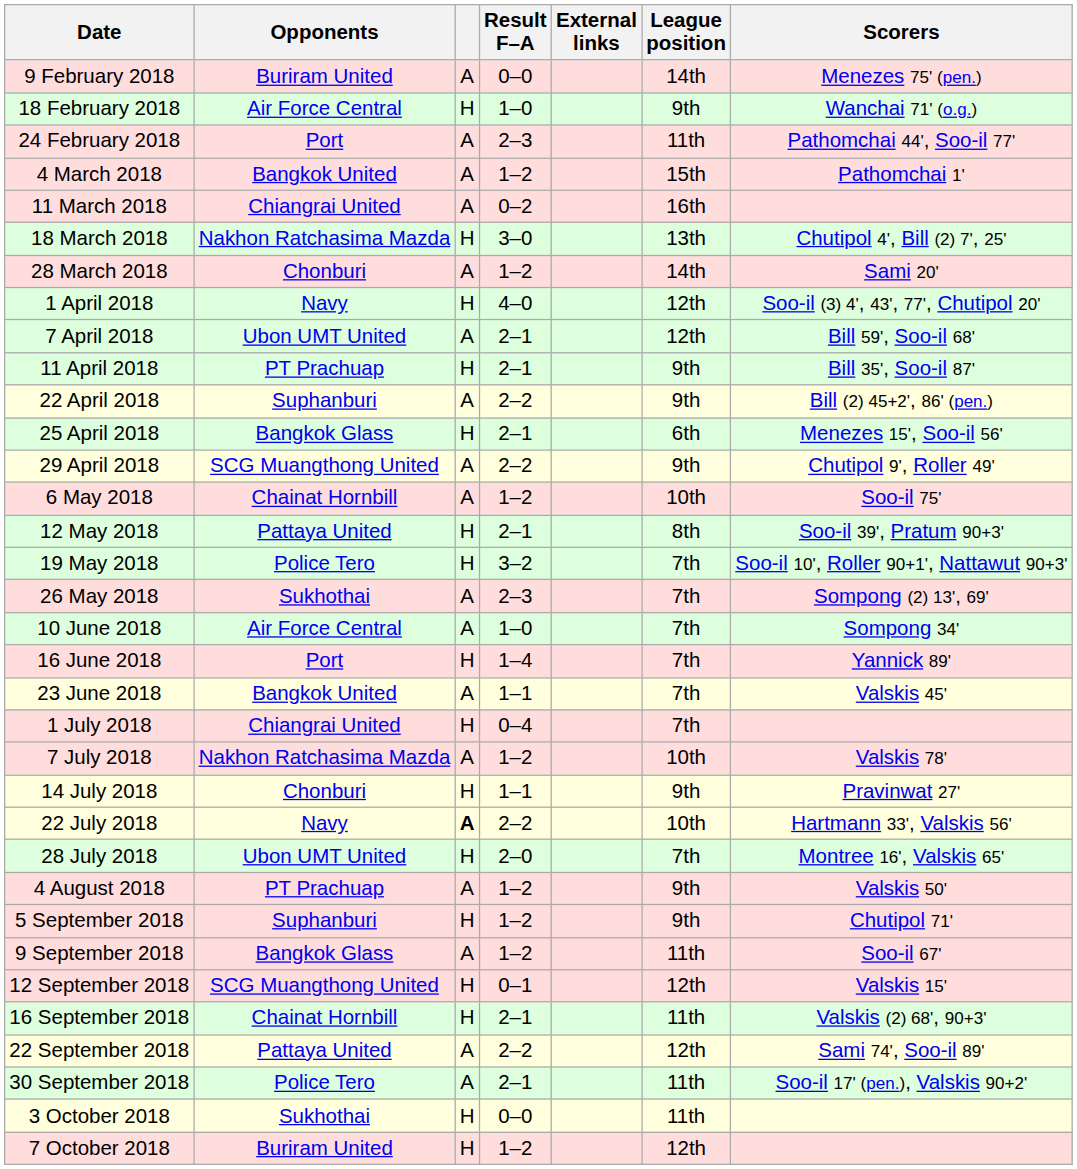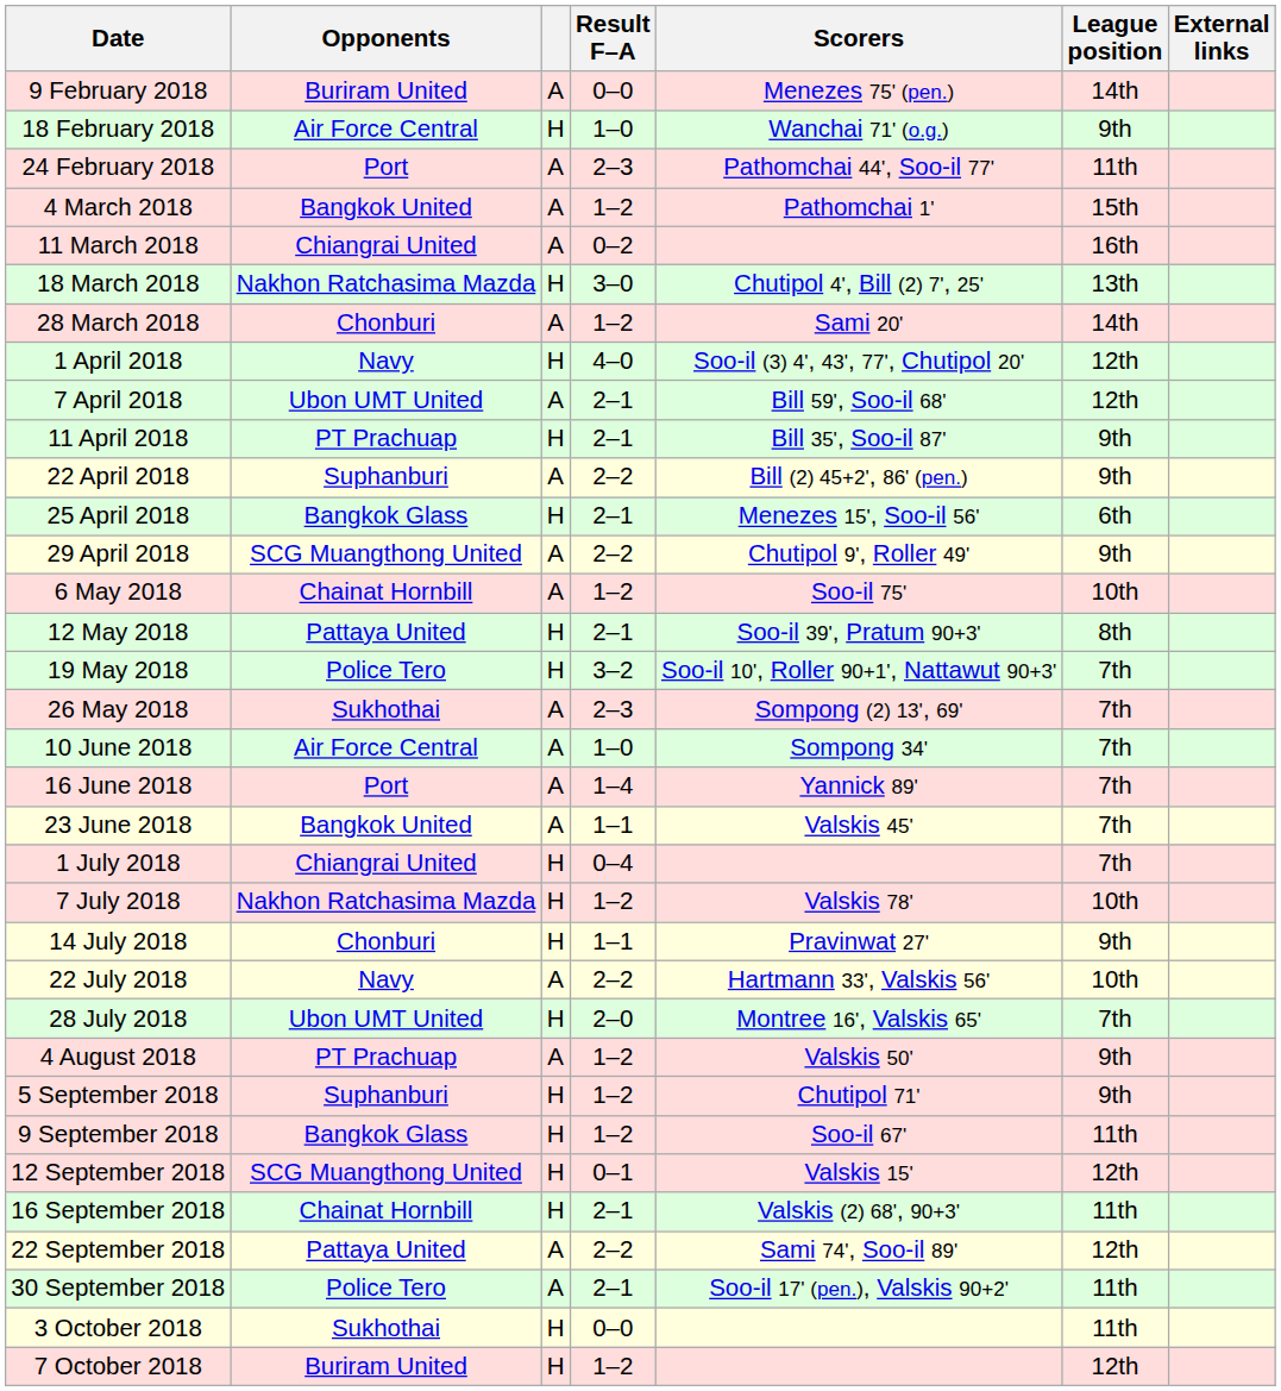columns swapped: Scorers <-> External links
16 June 2018 | column 3: H -> A
7 July 2018 | column 3: A -> H
22 July 2018 | column 3: bold -> normal
9 September 2018 | column 3: A -> H
